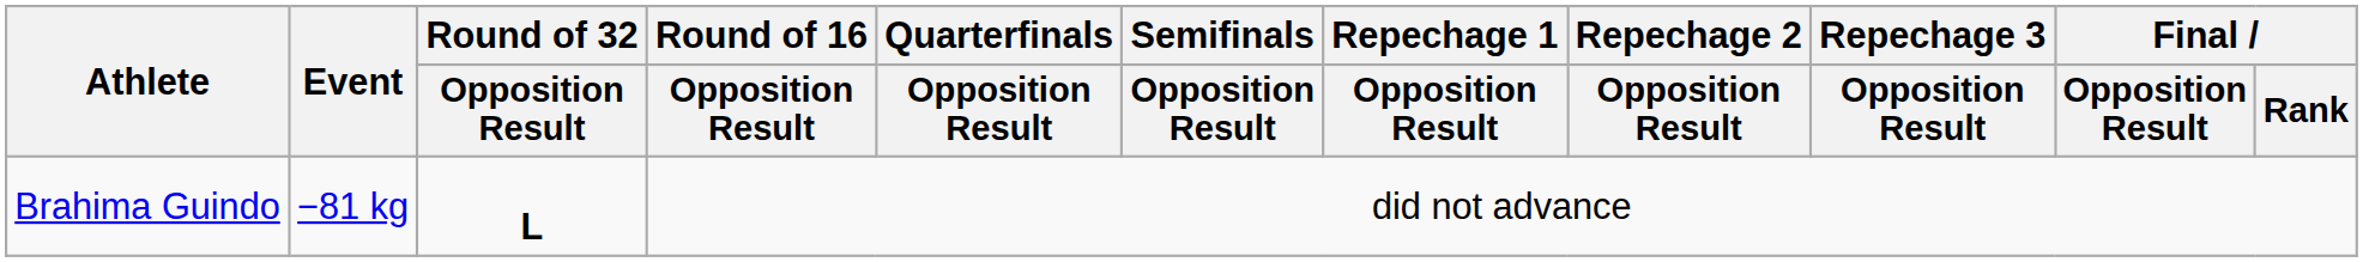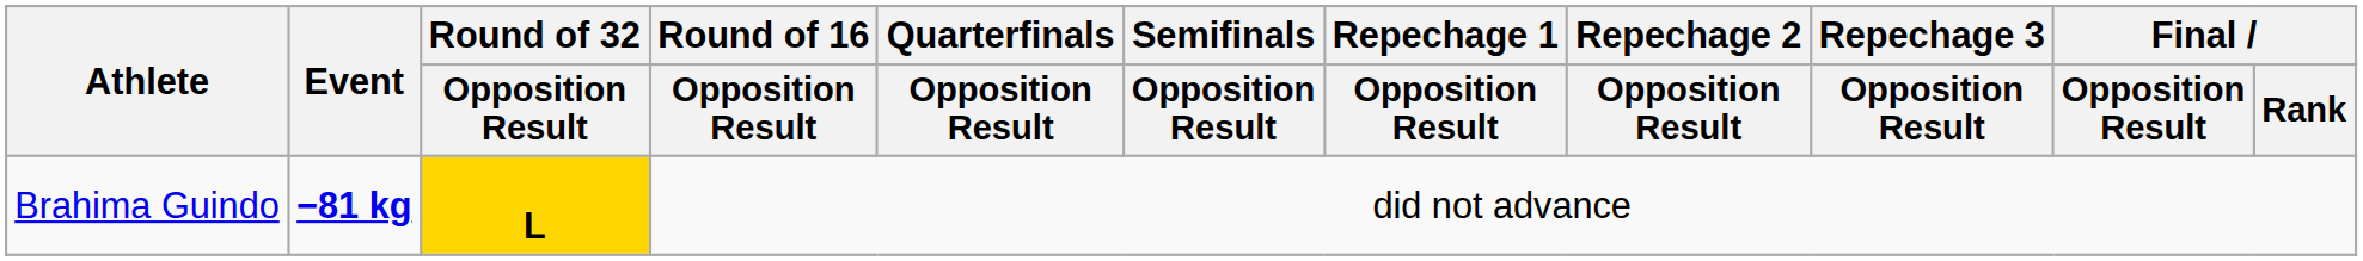Brahima Guindo | Event: normal -> bold
Brahima Guindo | Round of 32 / Opposition Result: no background -> gold background
